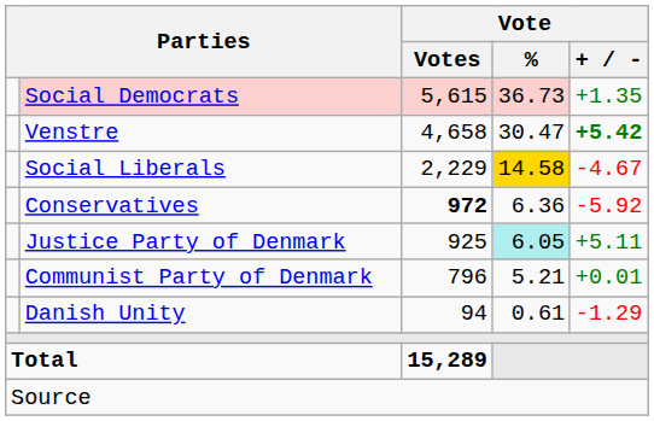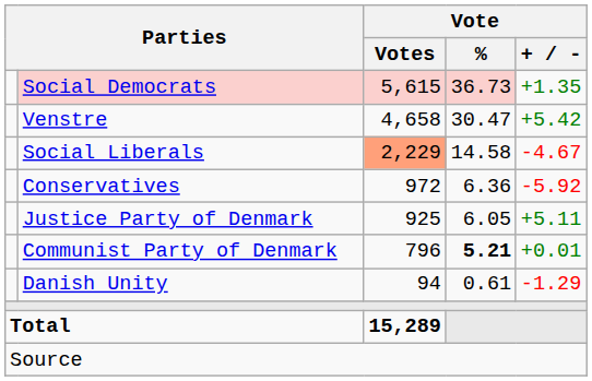Venstre | Vote / + / -: bold -> normal
Social Liberals | Vote / Votes: no background -> lightsalmon background
Social Liberals | Vote / %: gold background -> no background
Conservatives | Vote / Votes: bold -> normal
Justice Party of Denmark | Vote / %: paleturquoise background -> no background
Communist Party of Denmark | Vote / %: normal -> bold
